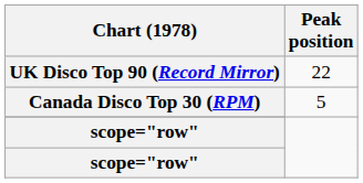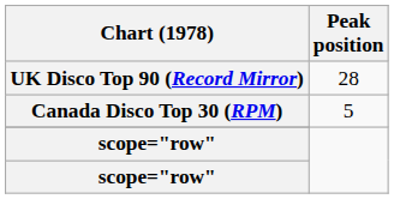UK Disco Top 90 (Record Mirror) | Peak position: 22 -> 28
